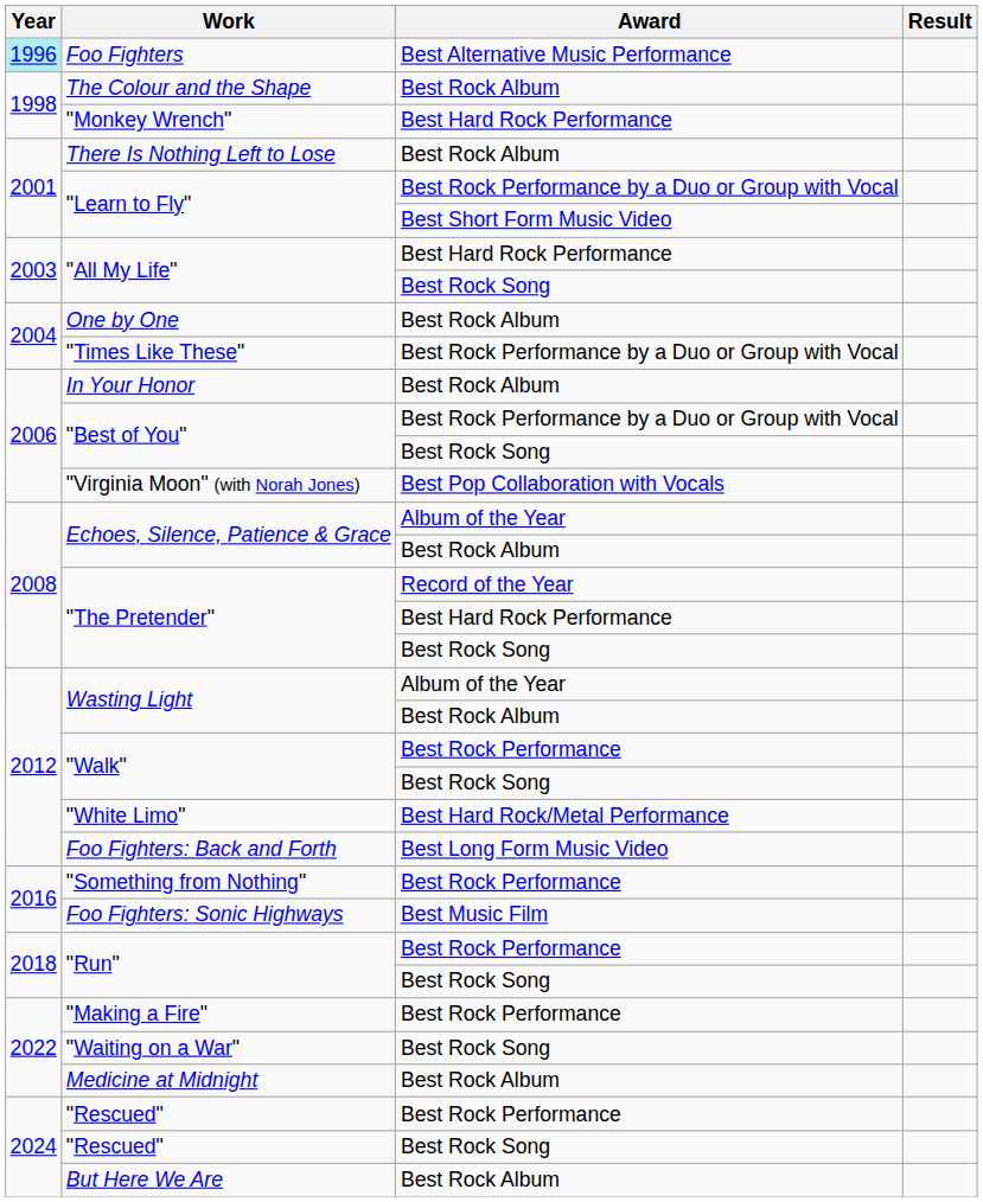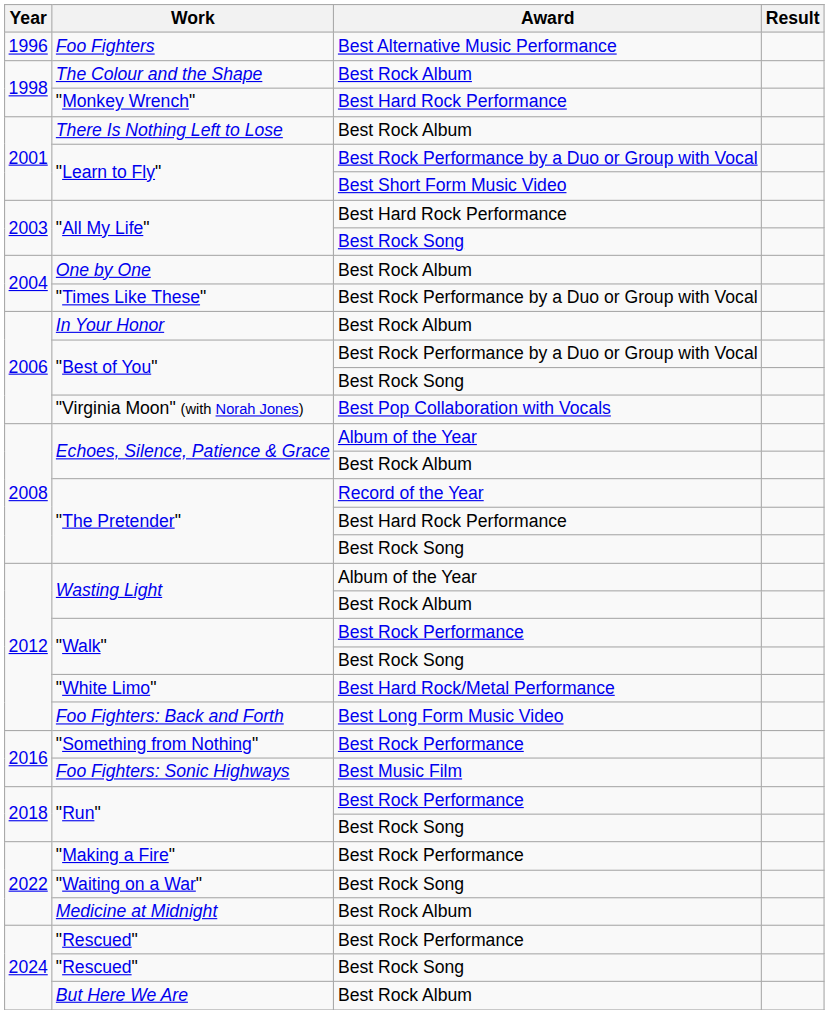Foo Fighters | Year: paleturquoise background -> no background
